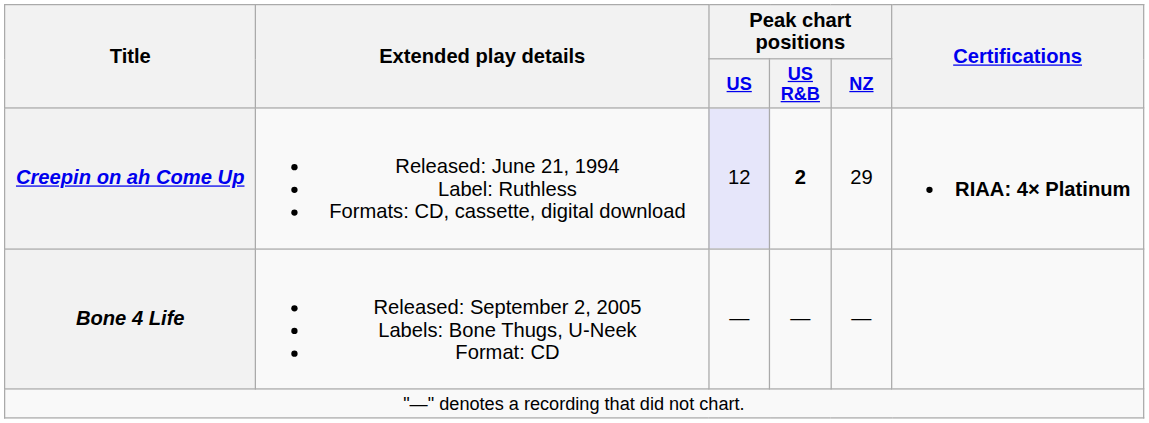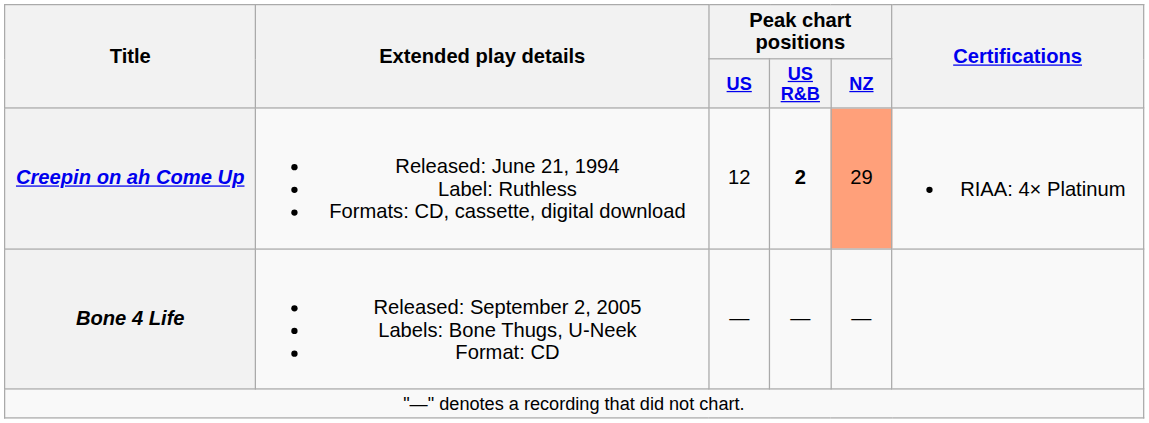Creepin on ah Come Up | Peak chart positions / US: lavender background -> no background
Creepin on ah Come Up | Peak chart positions / NZ: no background -> lightsalmon background
Creepin on ah Come Up | Certifications: bold -> normal
